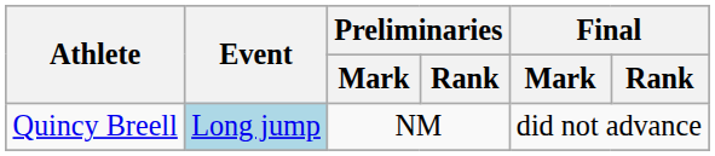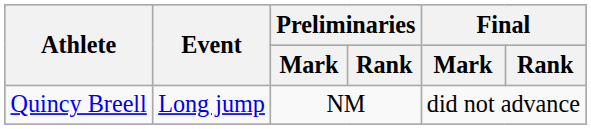Quincy Breell | Event: lightblue background -> no background
